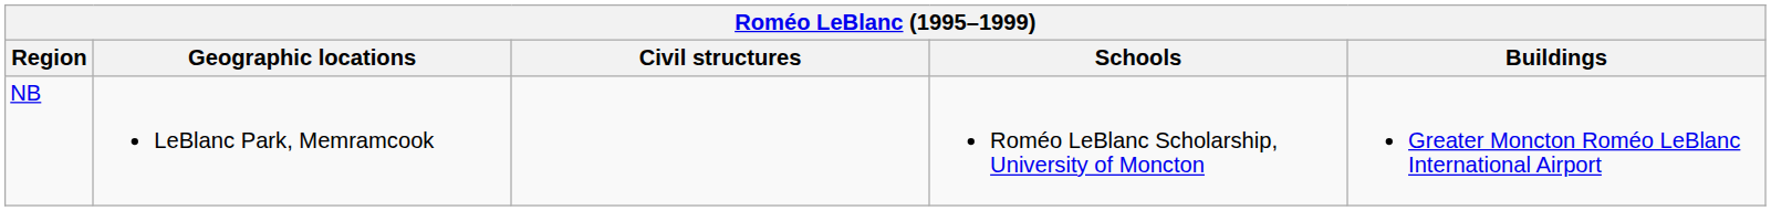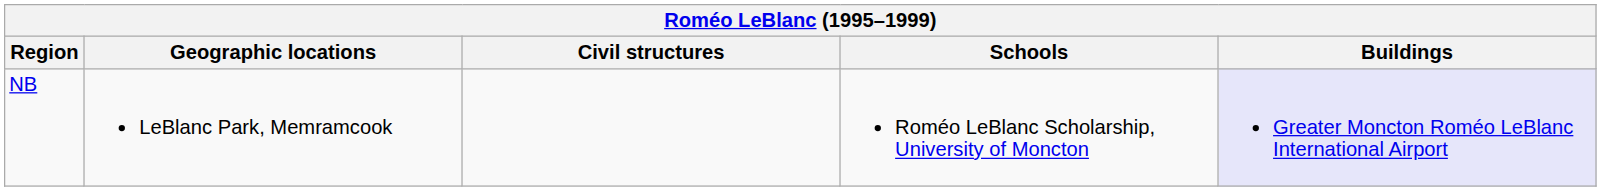NB | Buildings: no background -> lavender background
